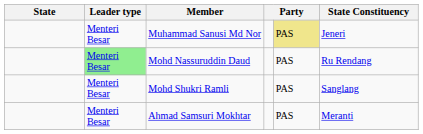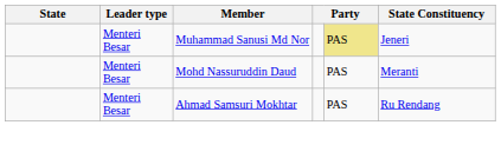Mohd Nassuruddin Daud | Leader type: lightgreen background -> no background
Mohd Nassuruddin Daud | State Constituency: Ru Rendang -> Meranti
- row: Menteri Besar | Mohd Shukri Ramli | PAS | Sanglang
Ahmad Samsuri Mokhtar | State Constituency: Meranti -> Ru Rendang
